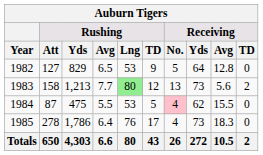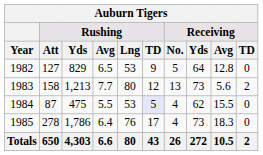1983 | Rushing / Lng: lightgreen background -> no background
1984 | Rushing / TD: no background -> lavender background
1984 | Receiving / No.: pink background -> no background
